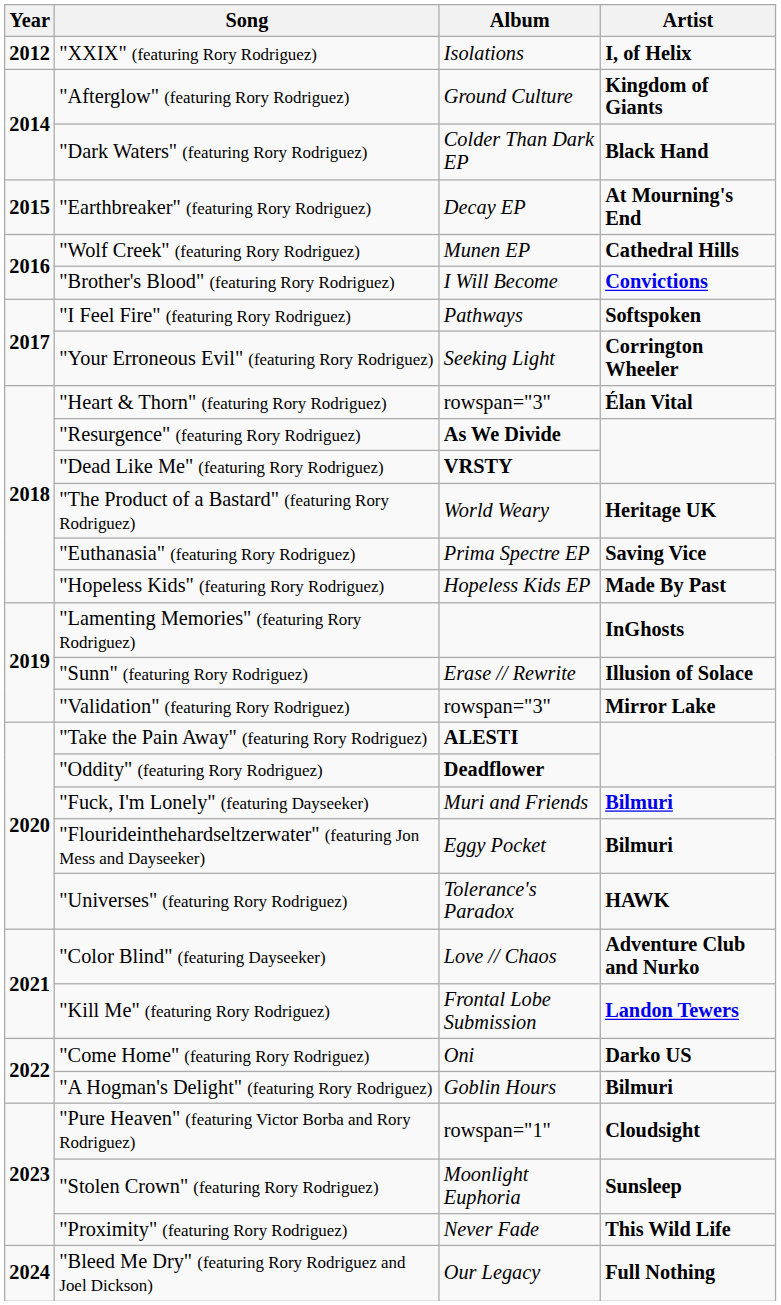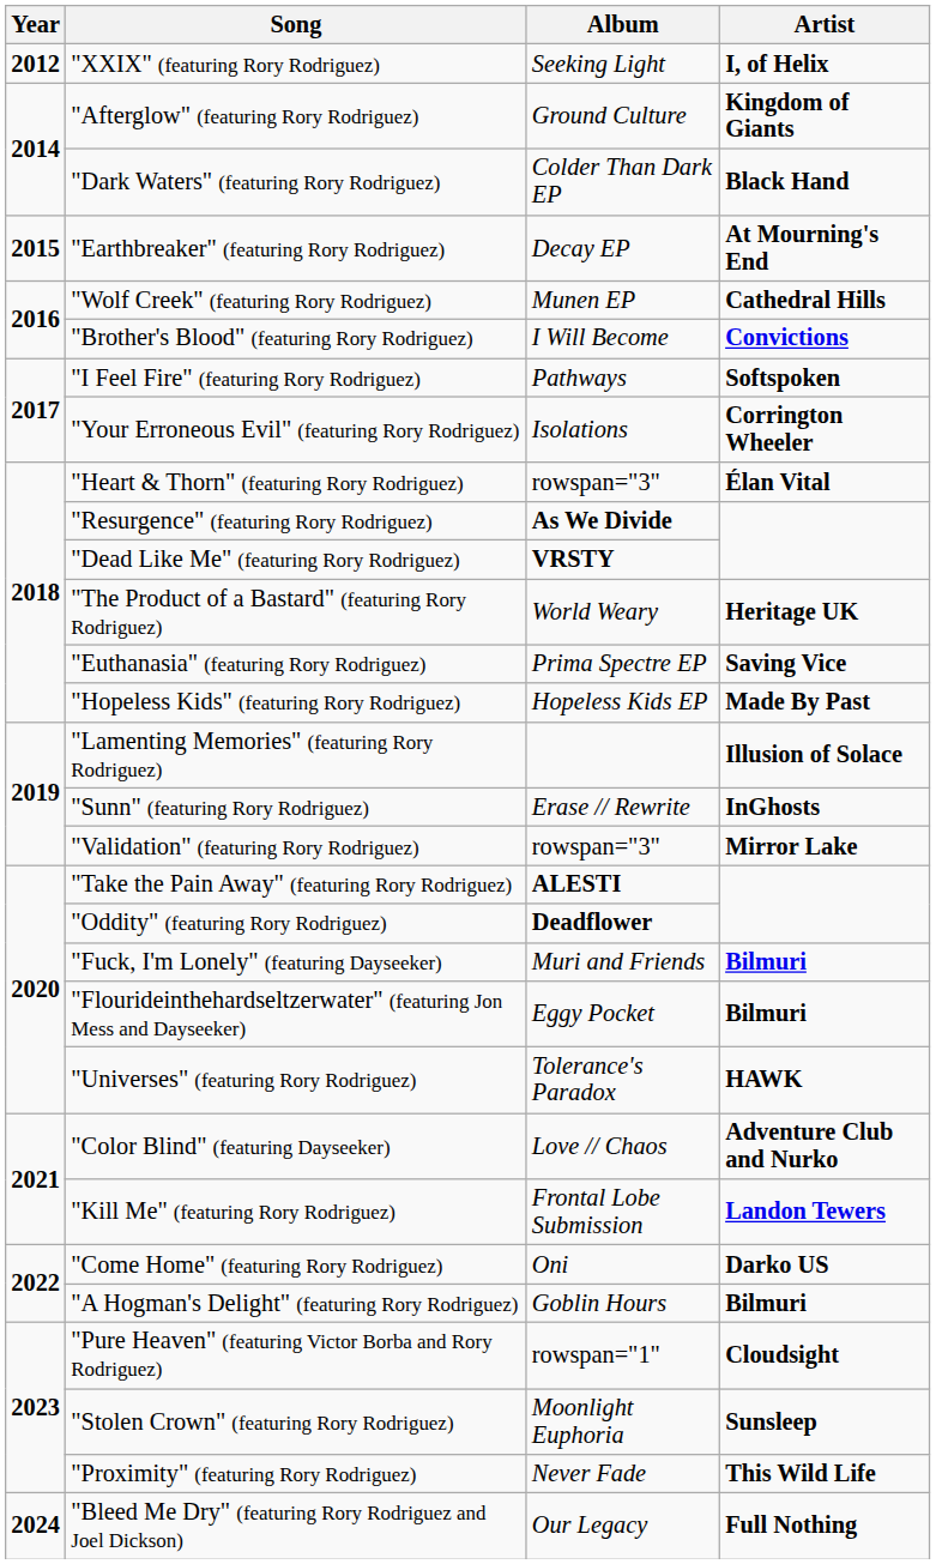"XXIX" (featuring Rory Rodriguez) | Album: Isolations -> Seeking Light
"Your Erroneous Evil" (featuring Rory Rodriguez) | Album: Seeking Light -> Isolations
"Lamenting Memories" (featuring Rory Rodriguez) | Artist: InGhosts -> Illusion of Solace
"Sunn" (featuring Rory Rodriguez) | Artist: Illusion of Solace -> InGhosts
